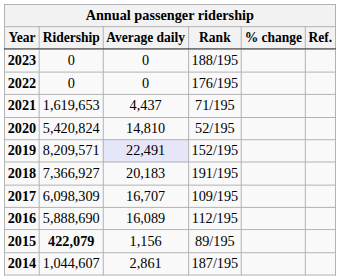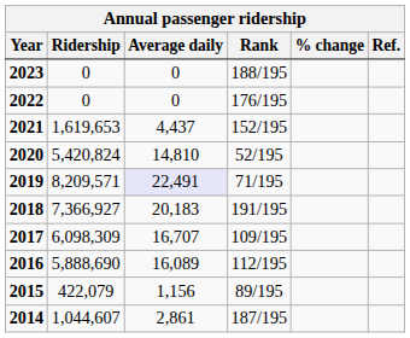2021 | Rank: 71/195 -> 152/195
2019 | Rank: 152/195 -> 71/195
2015 | Ridership: bold -> normal
